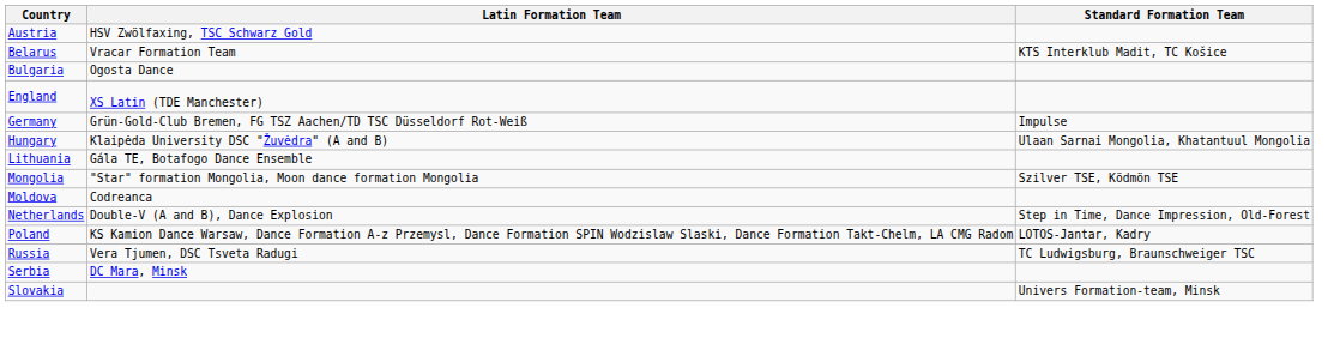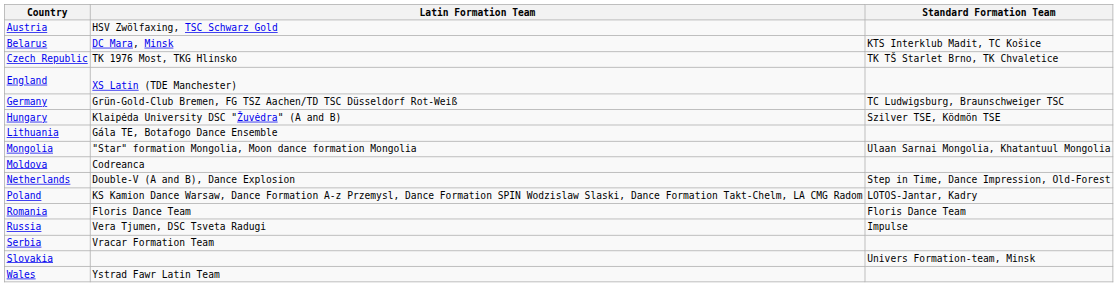Belarus | Latin Formation Team: Vracar Formation Team -> DC Mara, Minsk
- row: Bulgaria | Ogosta Dance
+ row: Czech Republic | TK 1976 Most, TKG Hlinsko | TK TŠ Starlet Brno, TK Chvaletice
Germany | Standard Formation Team: Impulse -> TC Ludwigsburg, Braunschweiger TSC
Hungary | Standard Formation Team: Ulaan Sarnai Mongolia, Khatantuul Mongolia -> Szilver TSE, Ködmön TSE
Mongolia | Standard Formation Team: Szilver TSE, Ködmön TSE -> Ulaan Sarnai Mongolia, Khatantuul Mongolia
+ row: Romania | Floris Dance Team | Floris Dance Team
Russia | Standard Formation Team: TC Ludwigsburg, Braunschweiger TSC -> Impulse
Serbia | Latin Formation Team: DC Mara, Minsk -> Vracar Formation Team
+ row: Wales | Ystrad Fawr Latin Team
